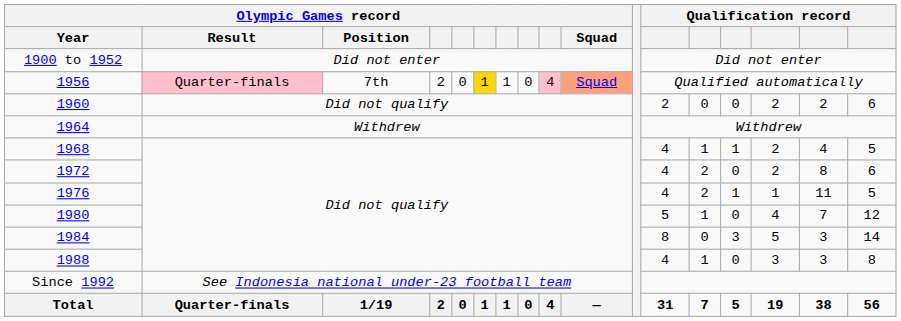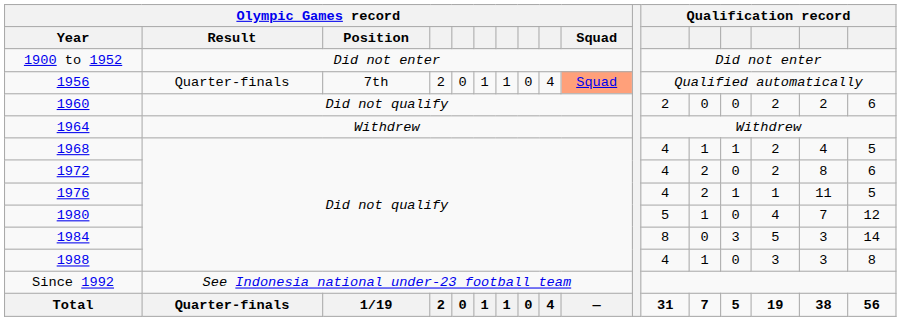1956 | Olympic Games record / Result: pink background -> no background
1956 | column 6: gold background -> no background
1956 | column 9: pink background -> no background
